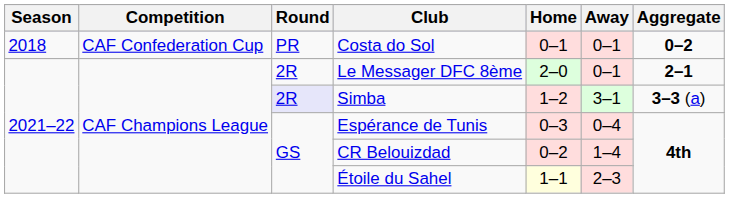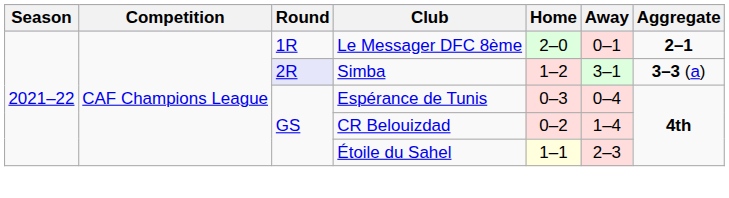- row: 2018 | CAF Confederation Cup | PR | Costa do Sol | 0–1 | 0–1 | 0–2
Le Messager DFC 8ème | Round: 2R -> 1R
